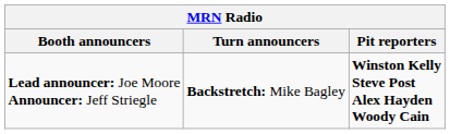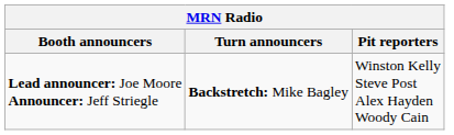Lead announcer: Joe Moore Announcer: Jeff Striegle | Pit reporters: bold -> normal
